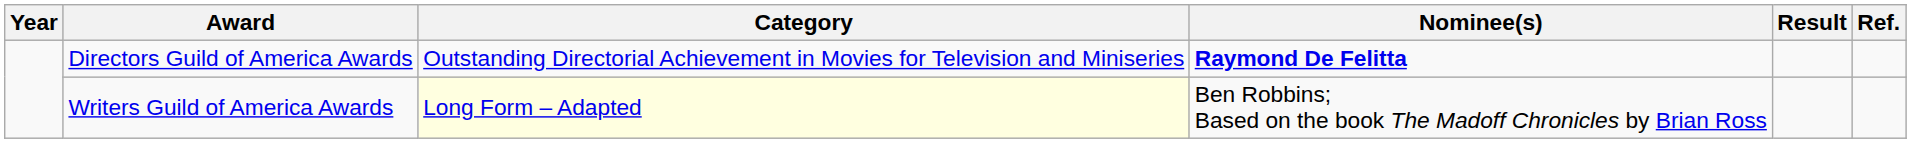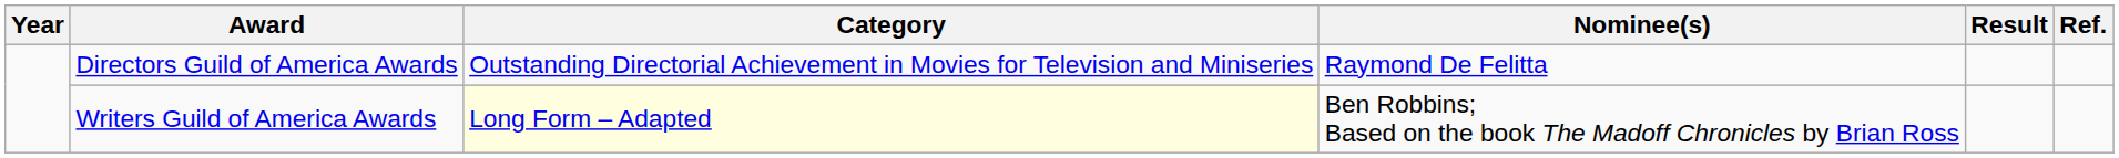Directors Guild of America Awards | Nominee(s): bold -> normal
